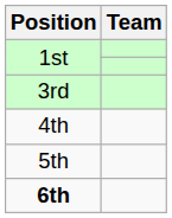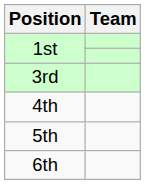row 7 | Position: bold -> normal
